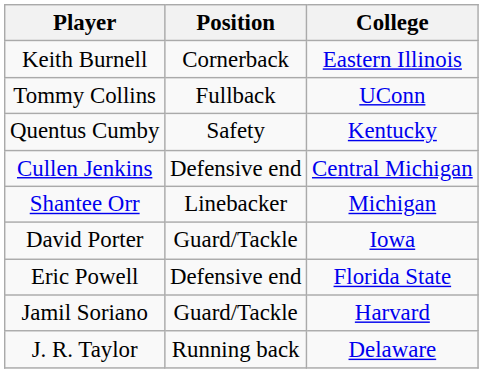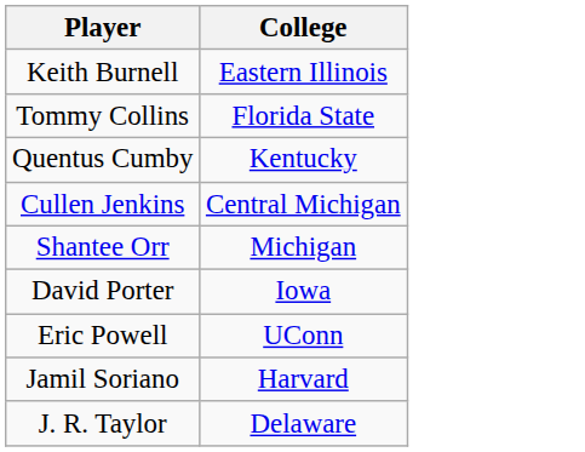- column: Position | Cornerback | Fullback | Safety | Defensive end | Linebacker | Guard/Tackle | Defensive end | Guard/Tackle | Running back
Tommy Collins | College: UConn -> Florida State
Eric Powell | College: Florida State -> UConn
